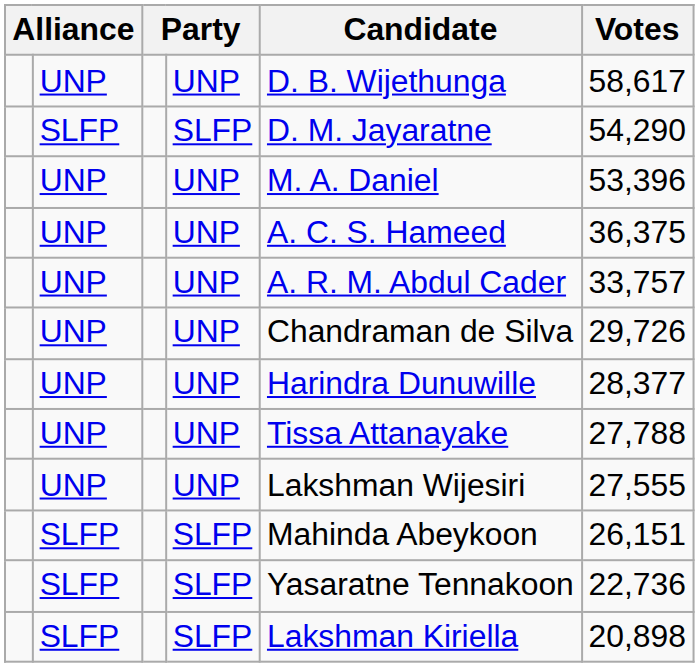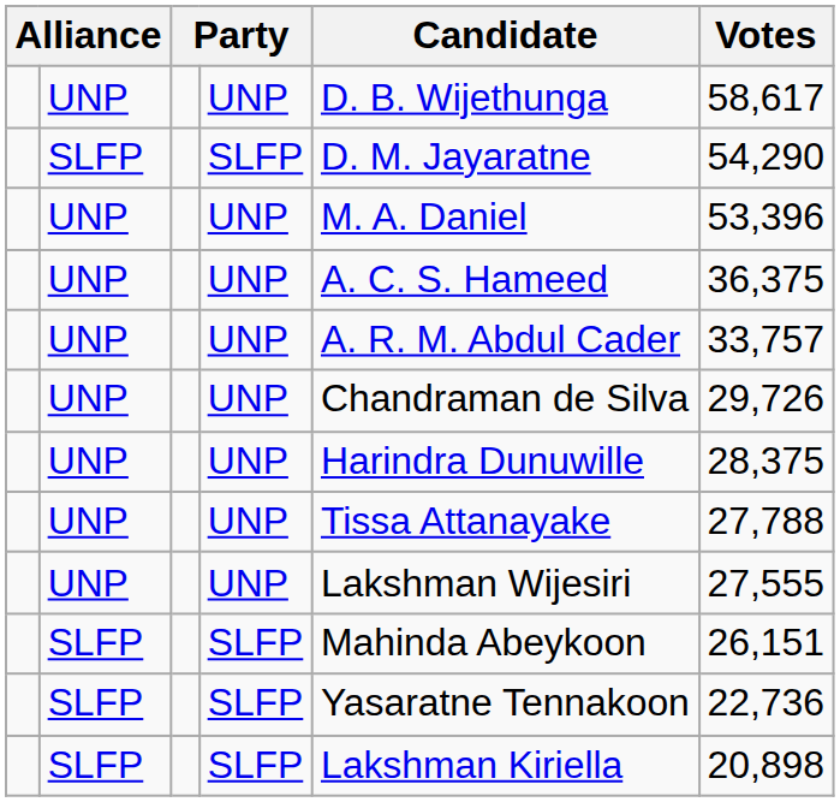row 8 | Votes: 28,377 -> 28,375
